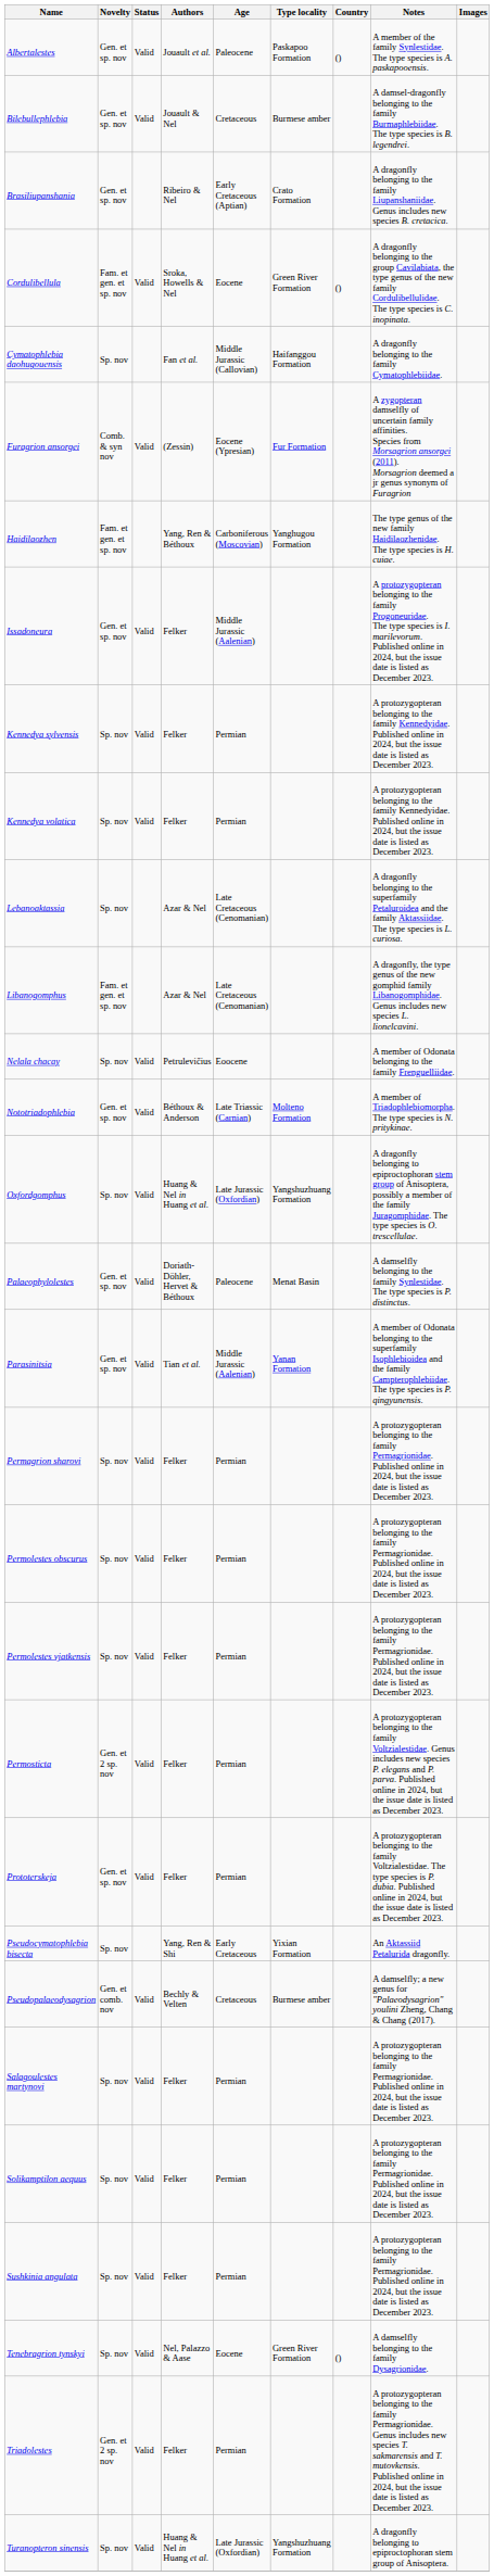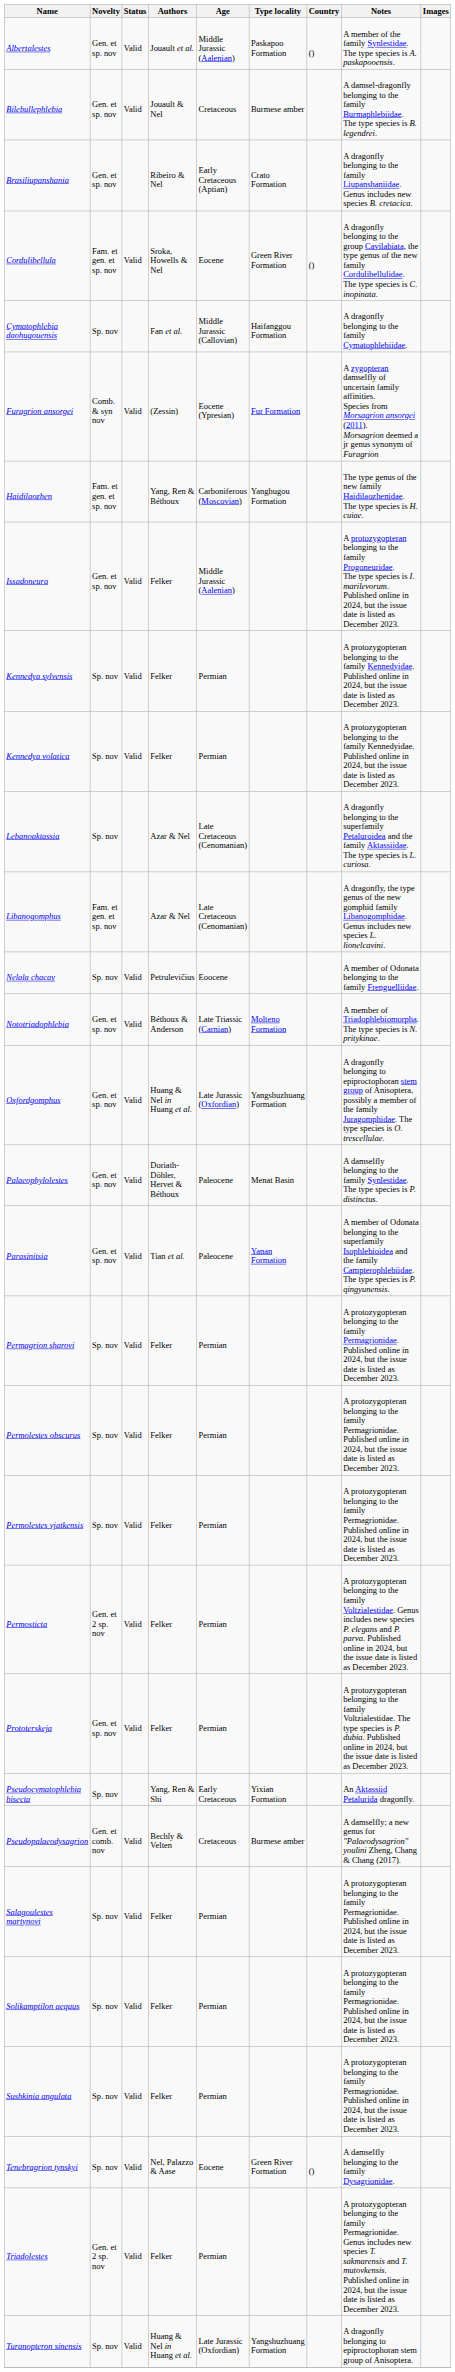Albertalestes | Age: Paleocene -> Middle Jurassic (Aalenian)
Oxfordgomphus | Novelty: Sp. nov -> Gen. et sp. nov
Parasinitsia | Age: Middle Jurassic (Aalenian) -> Paleocene
